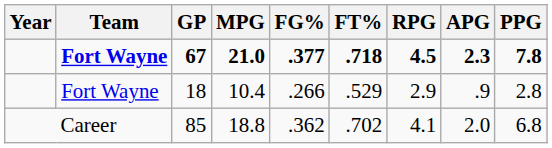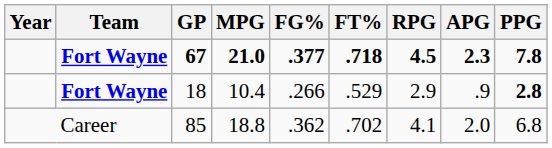18 | Team: normal -> bold
18 | PPG: normal -> bold
